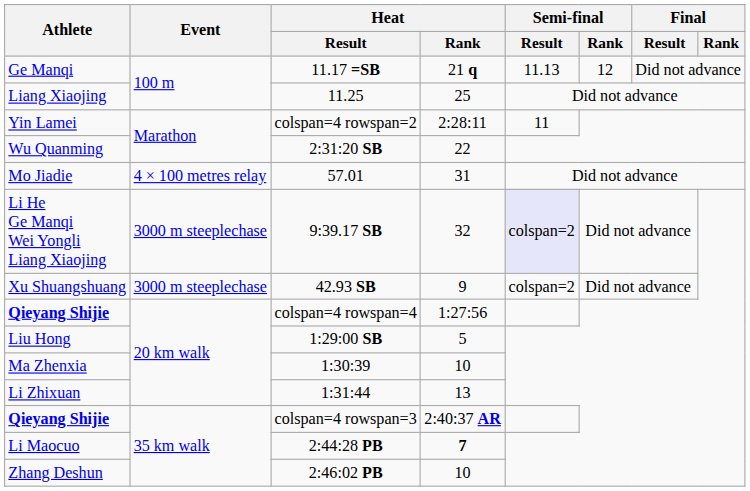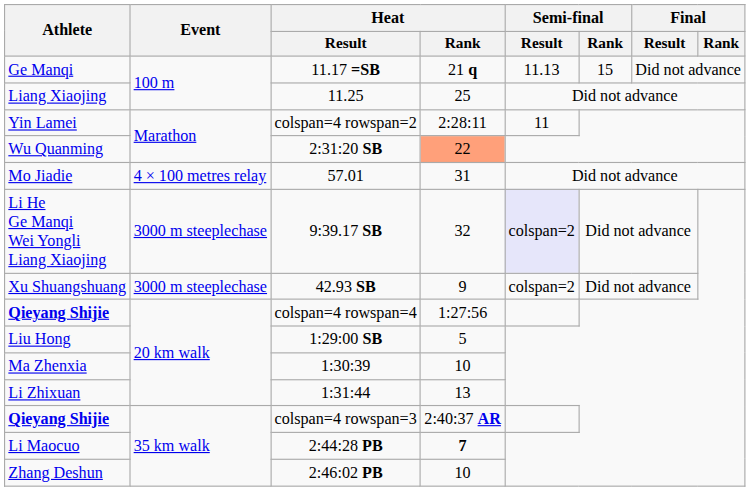11.17 =SB | Semi-final / Rank: 12 -> 15
2:31:20 SB | Heat / Rank: no background -> lightsalmon background
